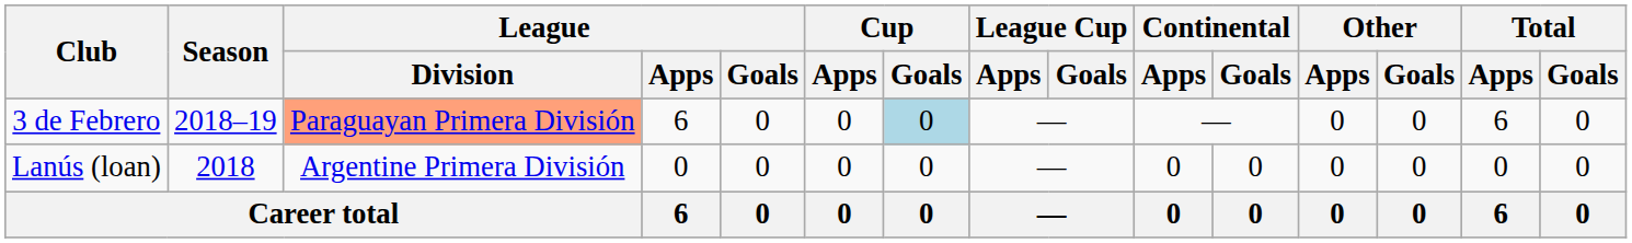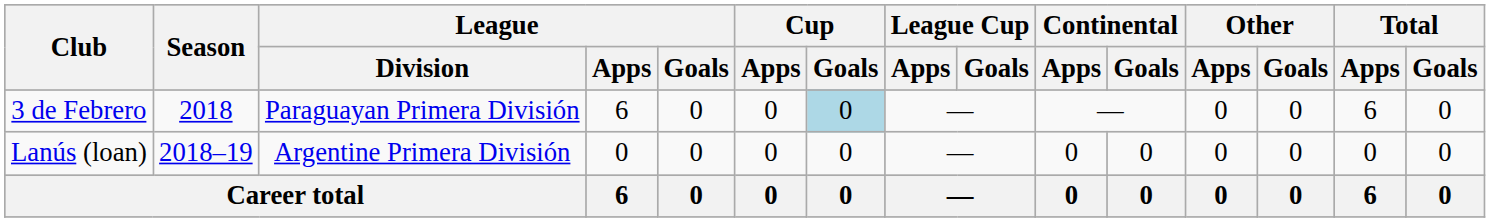3 de Febrero | Season: 2018–19 -> 2018
3 de Febrero | League / Division: lightsalmon background -> no background
Lanús (loan) | Season: 2018 -> 2018–19
